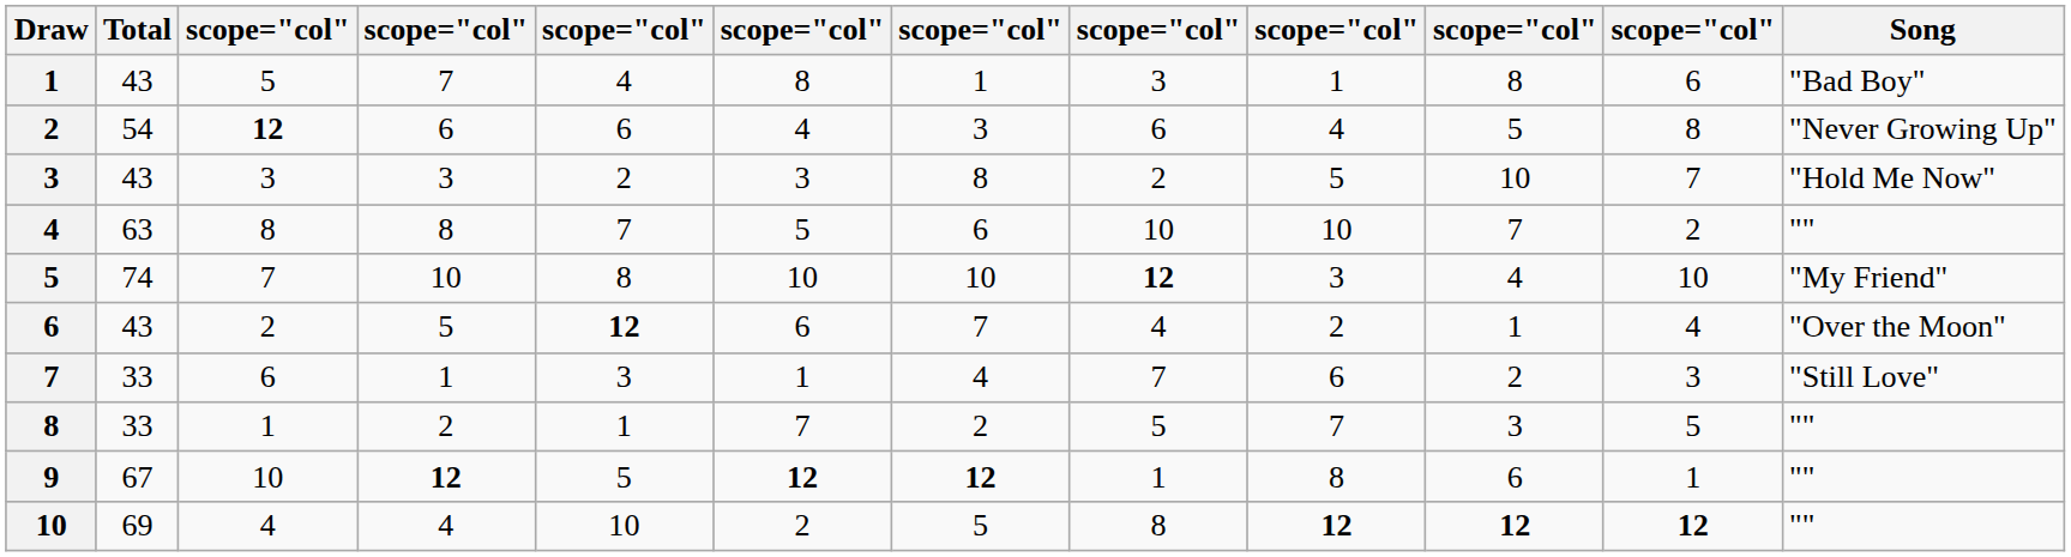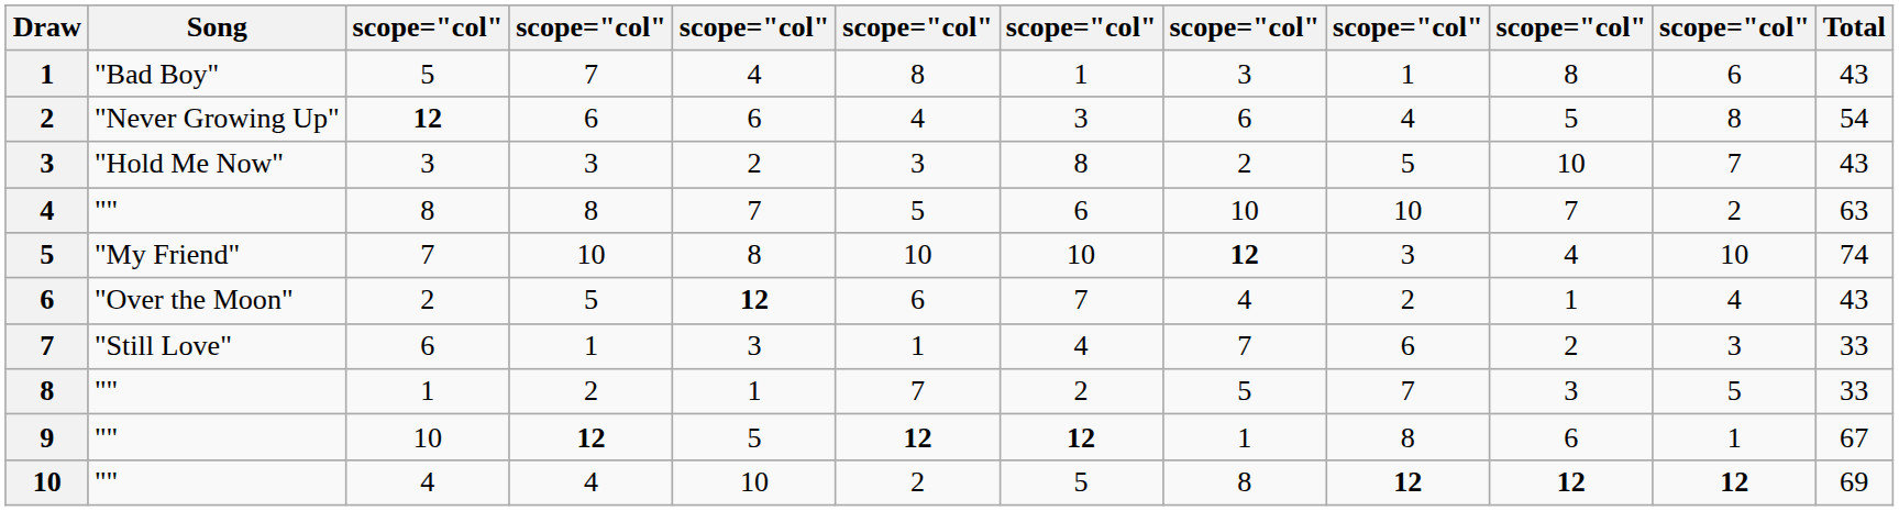columns swapped: Song <-> Total
